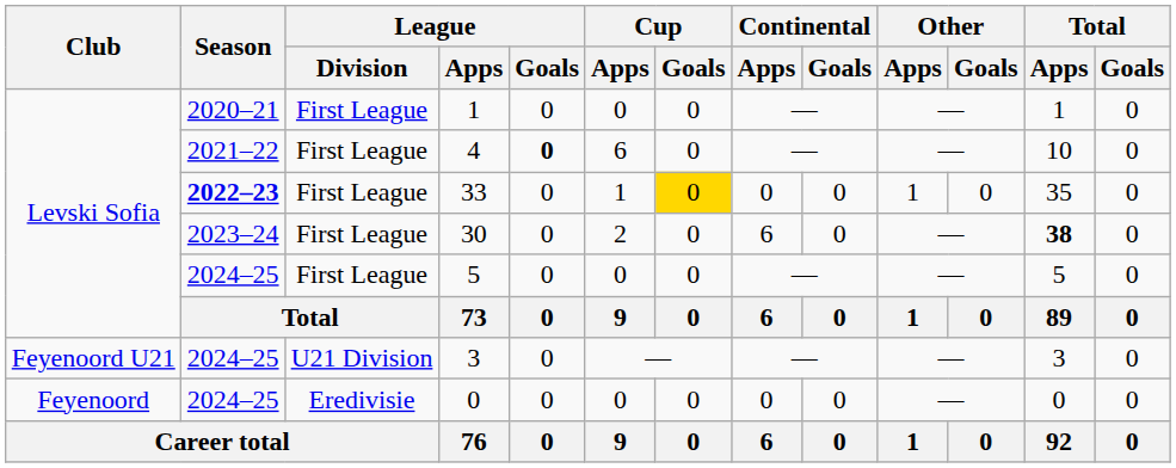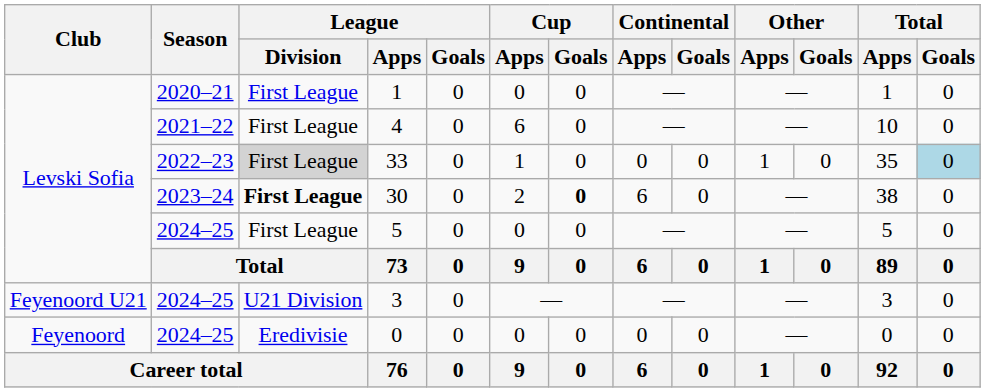4 | League / Goals: bold -> normal
33 | Season: bold -> normal
33 | League / Division: no background -> lightgrey background
33 | Cup / Goals: gold background -> no background
33 | Total / Goals: no background -> lightblue background
30 | League / Division: normal -> bold
30 | Cup / Goals: normal -> bold
30 | Total / Apps: bold -> normal
